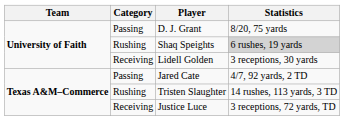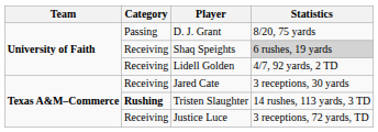Shaq Speights | Category: Rushing -> Receiving
Lidell Golden | Statistics: 3 receptions, 30 yards -> 4/7, 92 yards, 2 TD
Jared Cate | Category: Passing -> Receiving
Jared Cate | Statistics: 4/7, 92 yards, 2 TD -> 3 receptions, 30 yards
Tristen Slaughter | Category: normal -> bold
